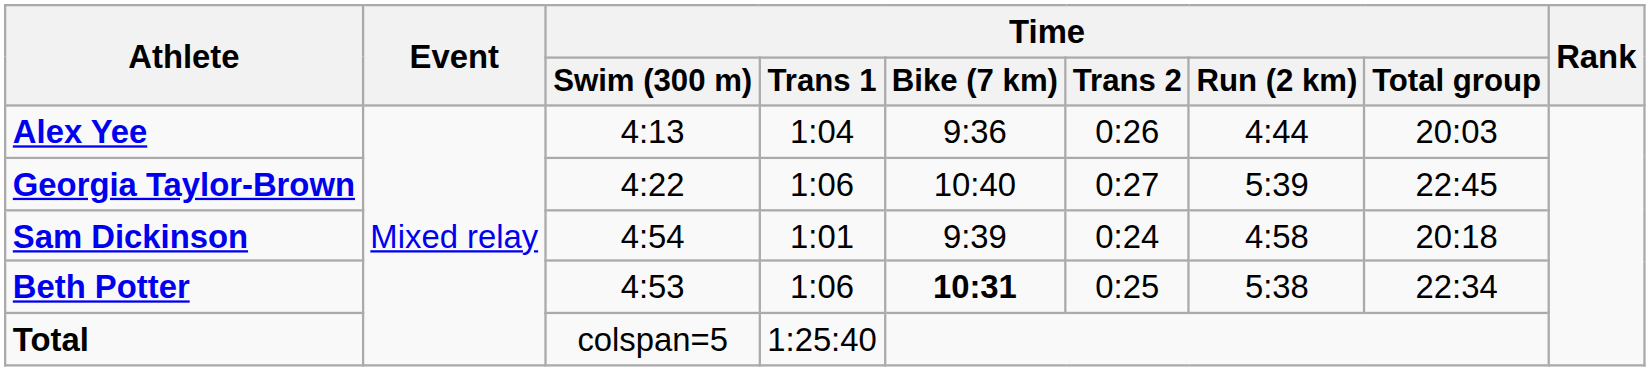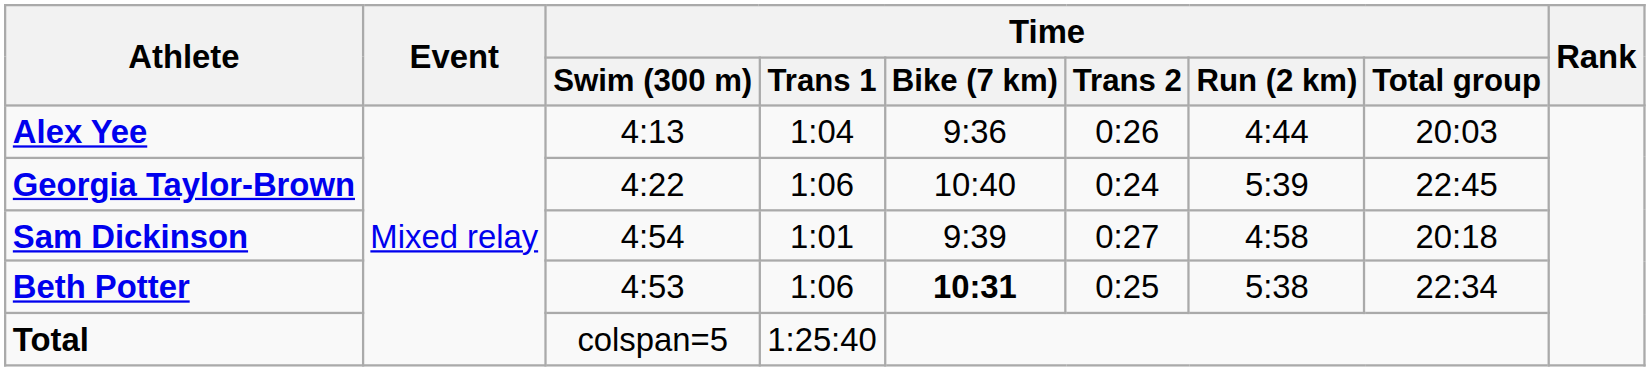Georgia Taylor-Brown | Time / Trans 2: 0:27 -> 0:24
Sam Dickinson | Time / Trans 2: 0:24 -> 0:27
